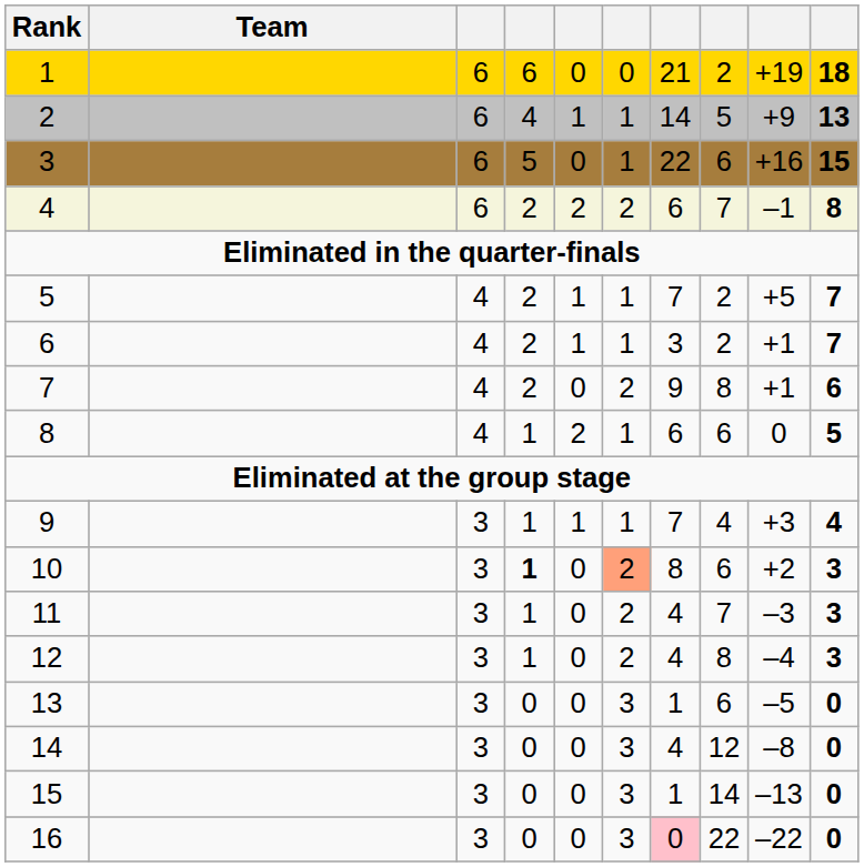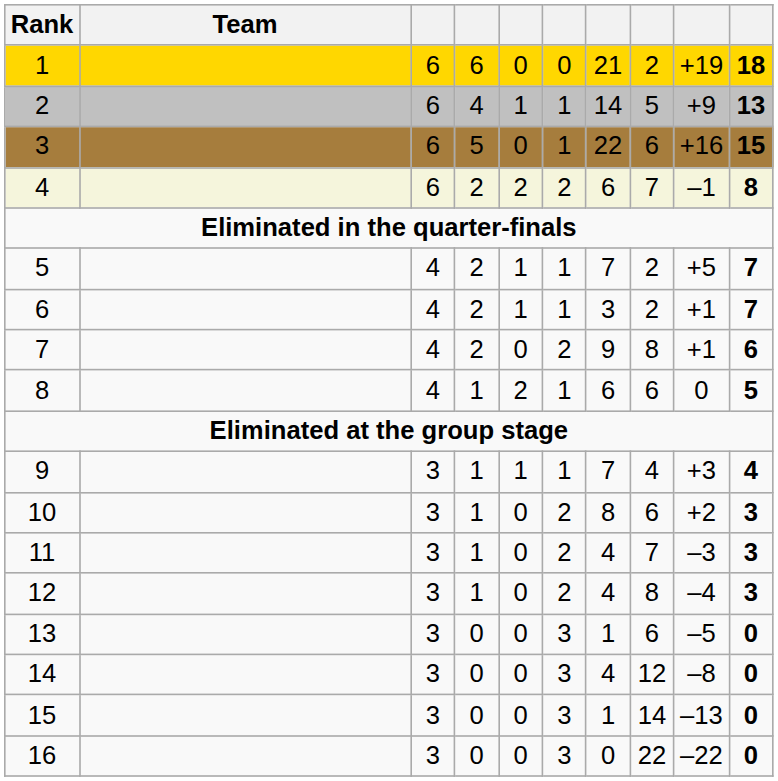10 | column 4: bold -> normal
10 | column 6: lightsalmon background -> no background
16 | column 7: pink background -> no background
